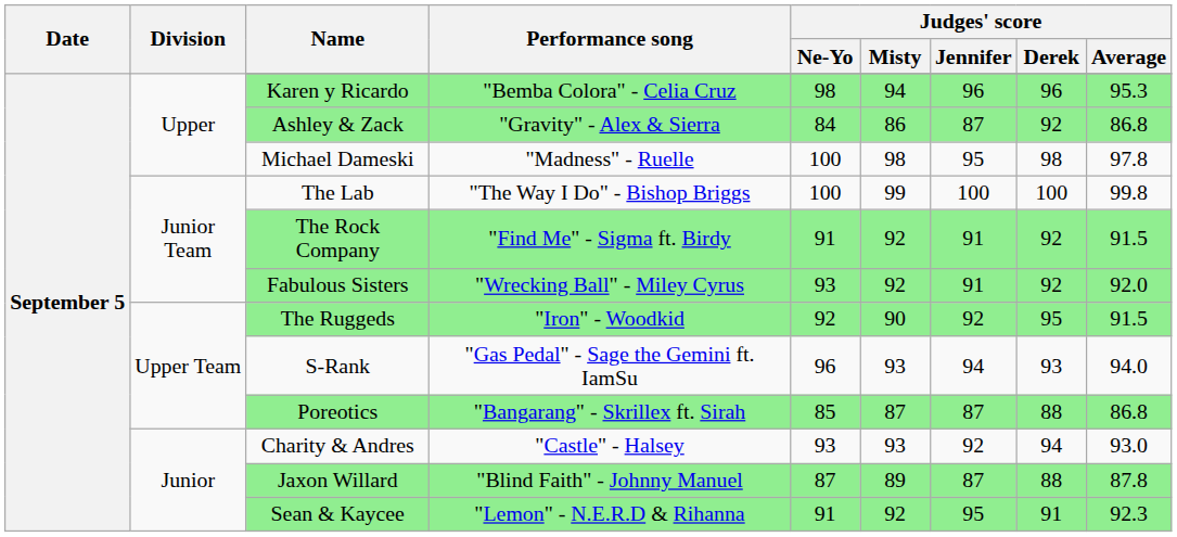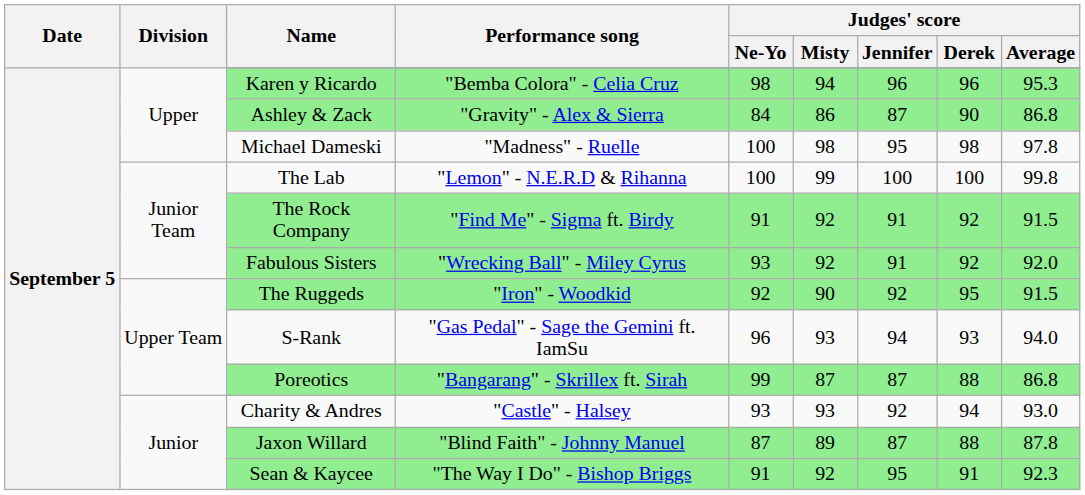Ashley & Zack | Judges' score / Derek: 92 -> 90
The Lab | Performance song: "The Way I Do" - Bishop Briggs -> "Lemon" - N.E.R.D & Rihanna
Poreotics | Judges' score / Ne-Yo: 85 -> 99
Sean & Kaycee | Performance song: "Lemon" - N.E.R.D & Rihanna -> "The Way I Do" - Bishop Briggs
